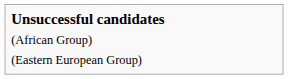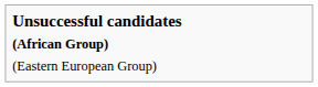row 2 | column 1: normal -> bold
